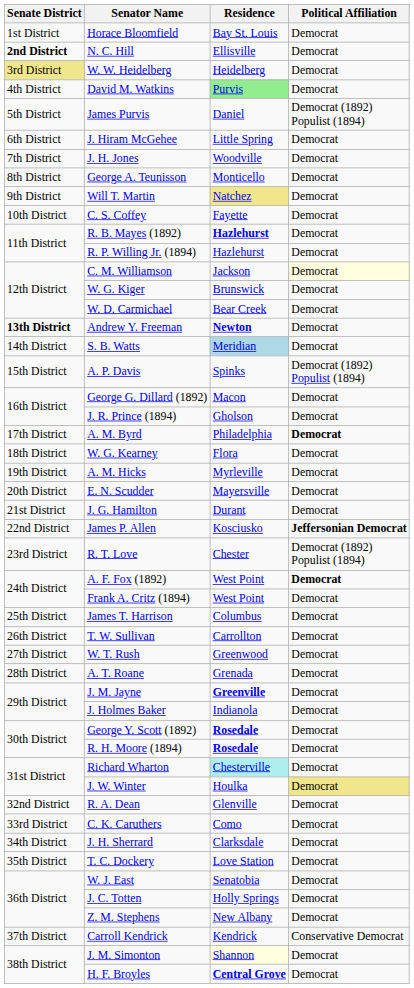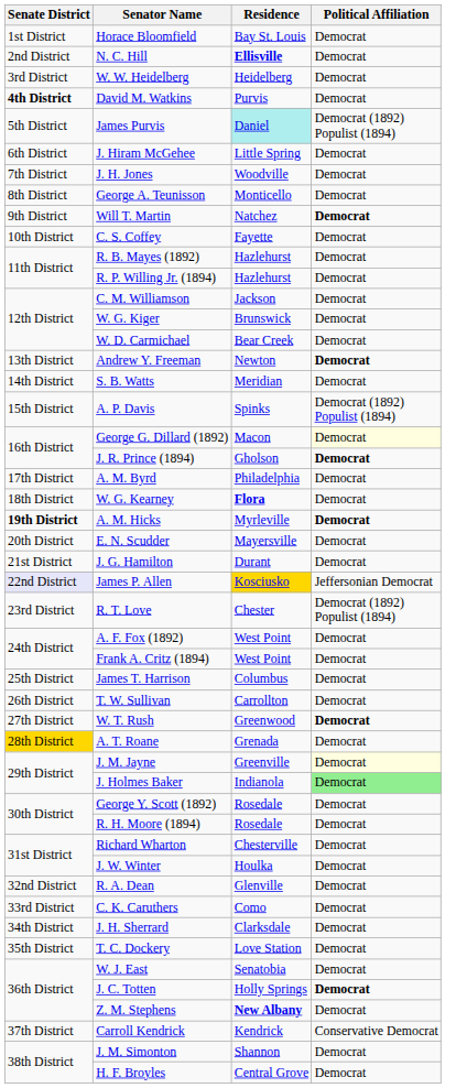N. C. Hill | Senate District: bold -> normal
N. C. Hill | Residence: normal -> bold
W. W. Heidelberg | Senate District: khaki background -> no background
David M. Watkins | Senate District: normal -> bold
David M. Watkins | Residence: lightgreen background -> no background
James Purvis | Residence: no background -> paleturquoise background
Will T. Martin | Residence: khaki background -> no background
Will T. Martin | Political Affiliation: normal -> bold
R. B. Mayes (1892) | Residence: bold -> normal
C. M. Williamson | Political Affiliation: lightyellow background -> no background
Andrew Y. Freeman | Senate District: bold -> normal
Andrew Y. Freeman | Residence: bold -> normal
Andrew Y. Freeman | Political Affiliation: normal -> bold
S. B. Watts | Residence: lightblue background -> no background
George G. Dillard (1892) | Political Affiliation: no background -> lightyellow background
J. R. Prince (1894) | Political Affiliation: normal -> bold
A. M. Byrd | Political Affiliation: bold -> normal
W. G. Kearney | Residence: normal -> bold
A. M. Hicks | Senate District: normal -> bold
A. M. Hicks | Political Affiliation: normal -> bold
James P. Allen | Senate District: no background -> lavender background
James P. Allen | Residence: no background -> gold background
James P. Allen | Political Affiliation: bold -> normal
A. F. Fox (1892) | Political Affiliation: bold -> normal
W. T. Rush | Political Affiliation: normal -> bold
A. T. Roane | Senate District: no background -> gold background
J. M. Jayne | Residence: bold -> normal
J. M. Jayne | Political Affiliation: no background -> lightyellow background
J. Holmes Baker | Political Affiliation: no background -> lightgreen background
George Y. Scott (1892) | Residence: bold -> normal
R. H. Moore (1894) | Residence: bold -> normal
Richard Wharton | Residence: paleturquoise background -> no background
J. W. Winter | Political Affiliation: khaki background -> no background
J. C. Totten | Political Affiliation: normal -> bold
Z. M. Stephens | Residence: normal -> bold
J. M. Simonton | Residence: lightyellow background -> no background
H. F. Broyles | Residence: bold -> normal
